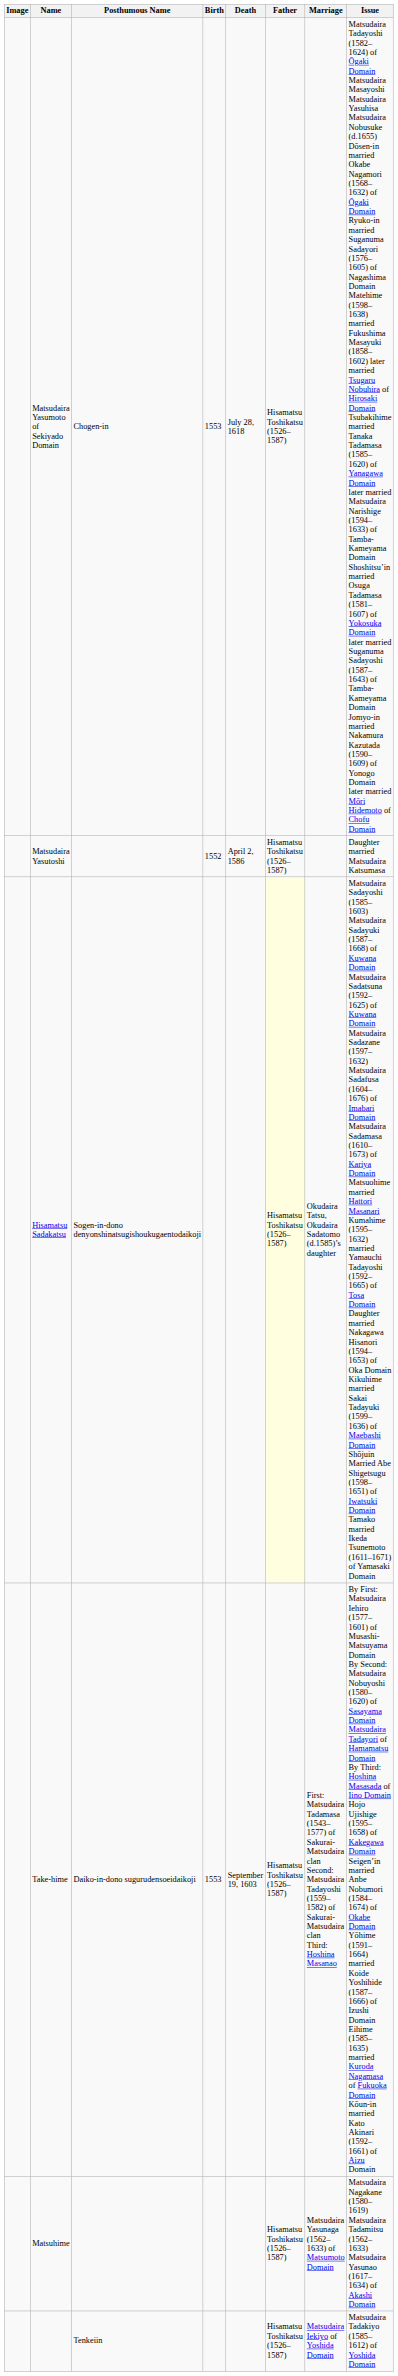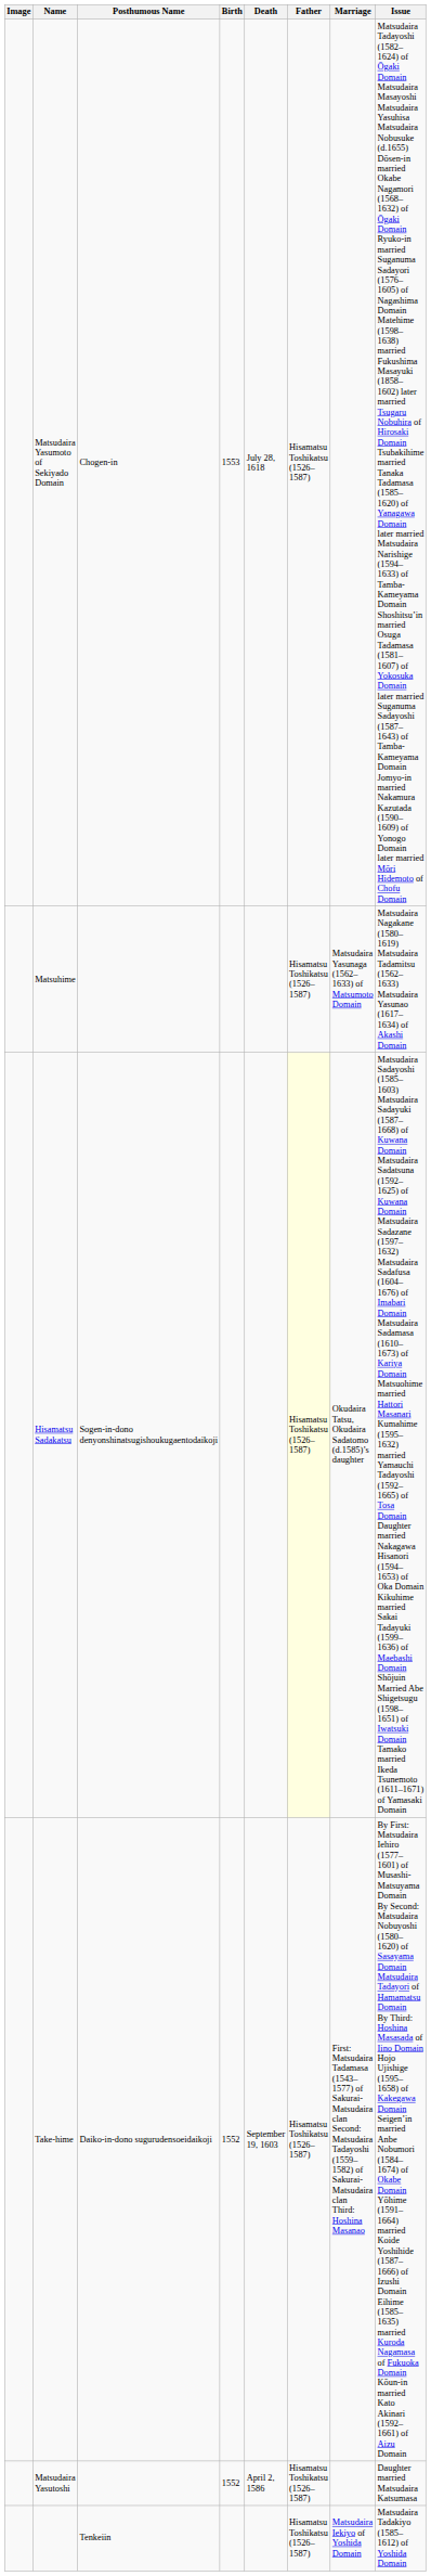rows swapped: Matsudaira Yasutoshi <-> Matsuhime
Take-hime | Birth: 1553 -> 1552
